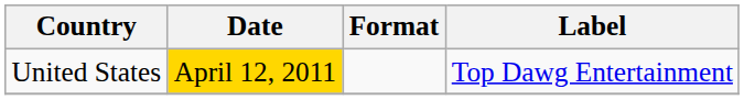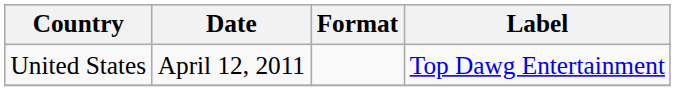United States | Date: gold background -> no background
